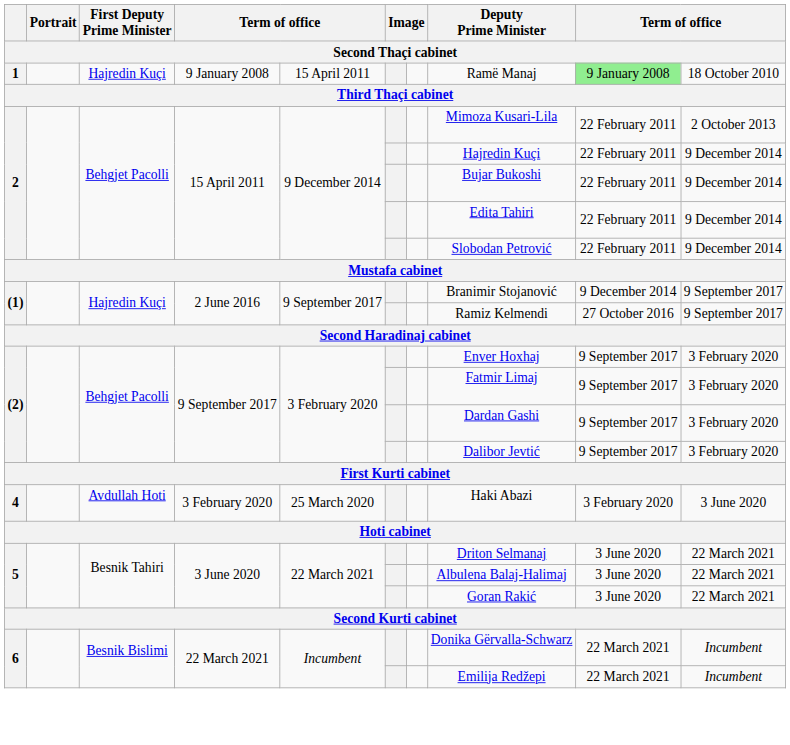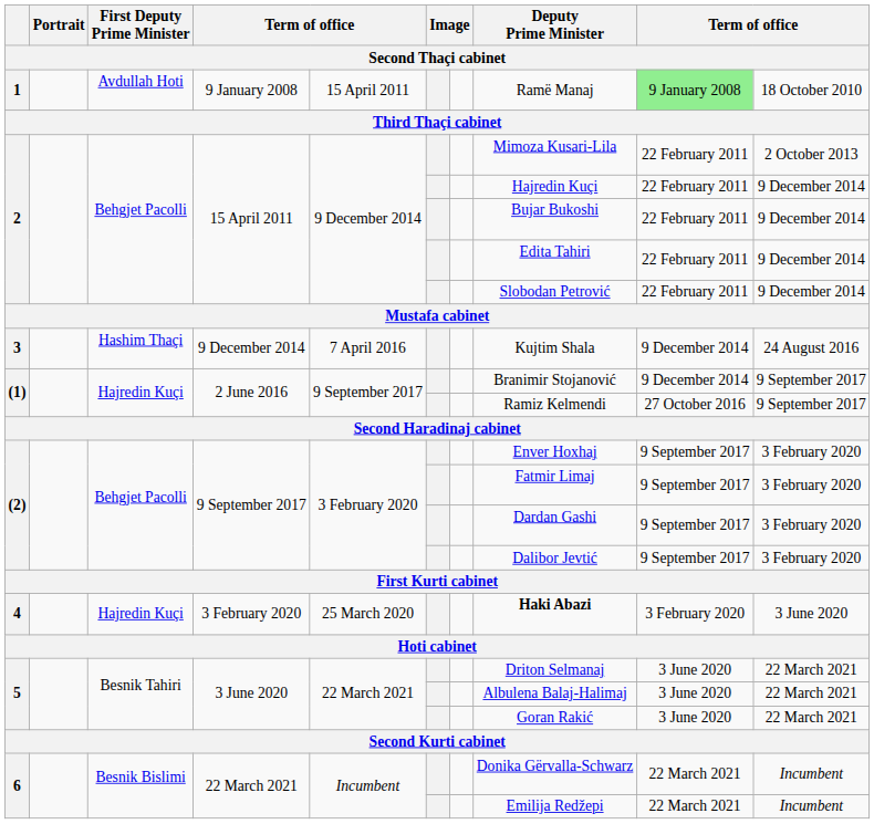1 | First Deputy Prime Minister: Hajredin Kuçi -> Avdullah Hoti
+ row: 3 | Hashim Thaçi | 9 December 2014 | 7 April 2016 | Kujtim Shala | 9 December 2014 | 24 August 2016
4 | First Deputy Prime Minister: Avdullah Hoti -> Hajredin Kuçi
4 | Deputy Prime Minister: normal -> bold
